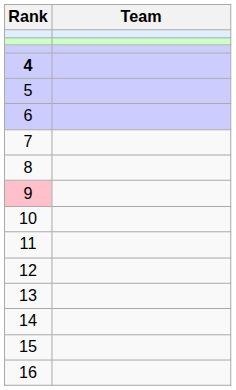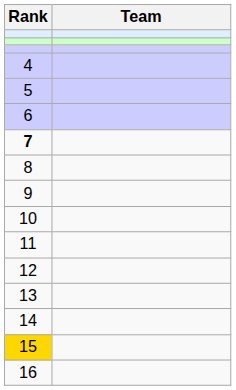row 5 | Rank: bold -> normal
row 8 | Rank: normal -> bold
row 10 | Rank: pink background -> no background
row 16 | Rank: no background -> gold background
